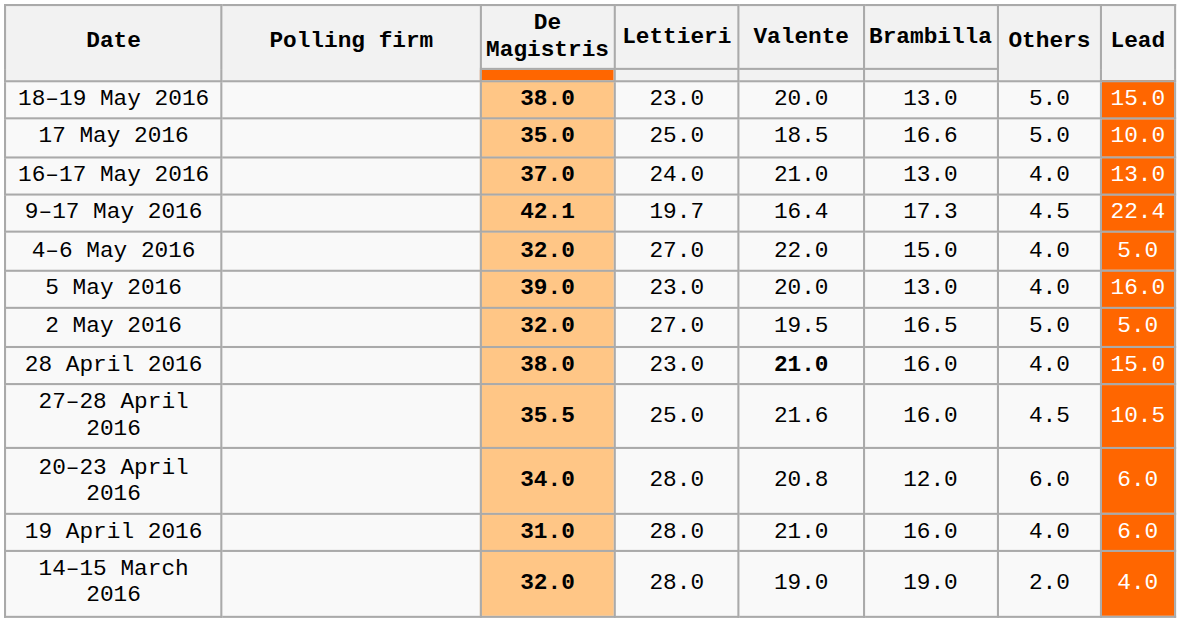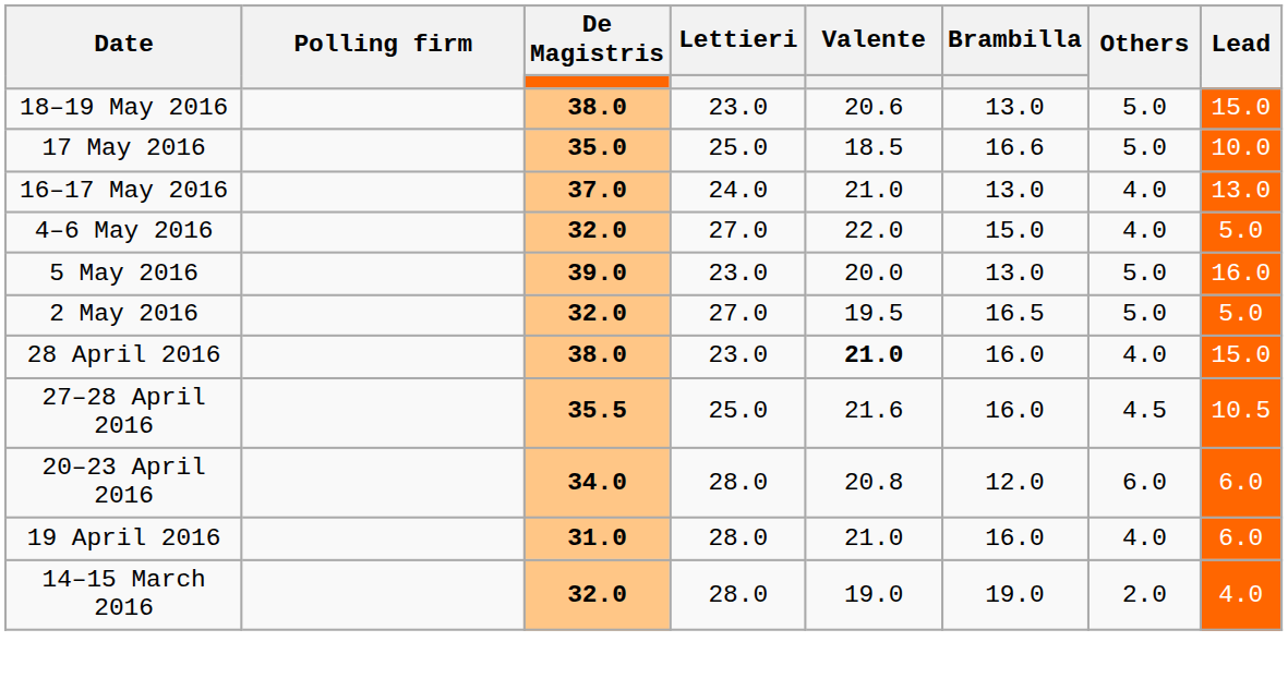18–19 May 2016 | Valente: 20.0 -> 20.6
- row: 9–17 May 2016 | 42.1 | 19.7 | 16.4 | 17.3 | 4.5 | 22.4
5 May 2016 | Others: 4.0 -> 5.0
